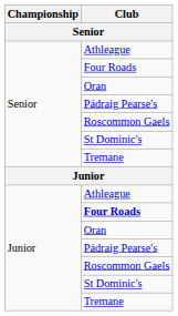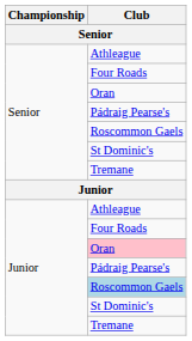row 12 | Club: bold -> normal
row 13 | Club: no background -> pink background
row 15 | Club: no background -> lightblue background
